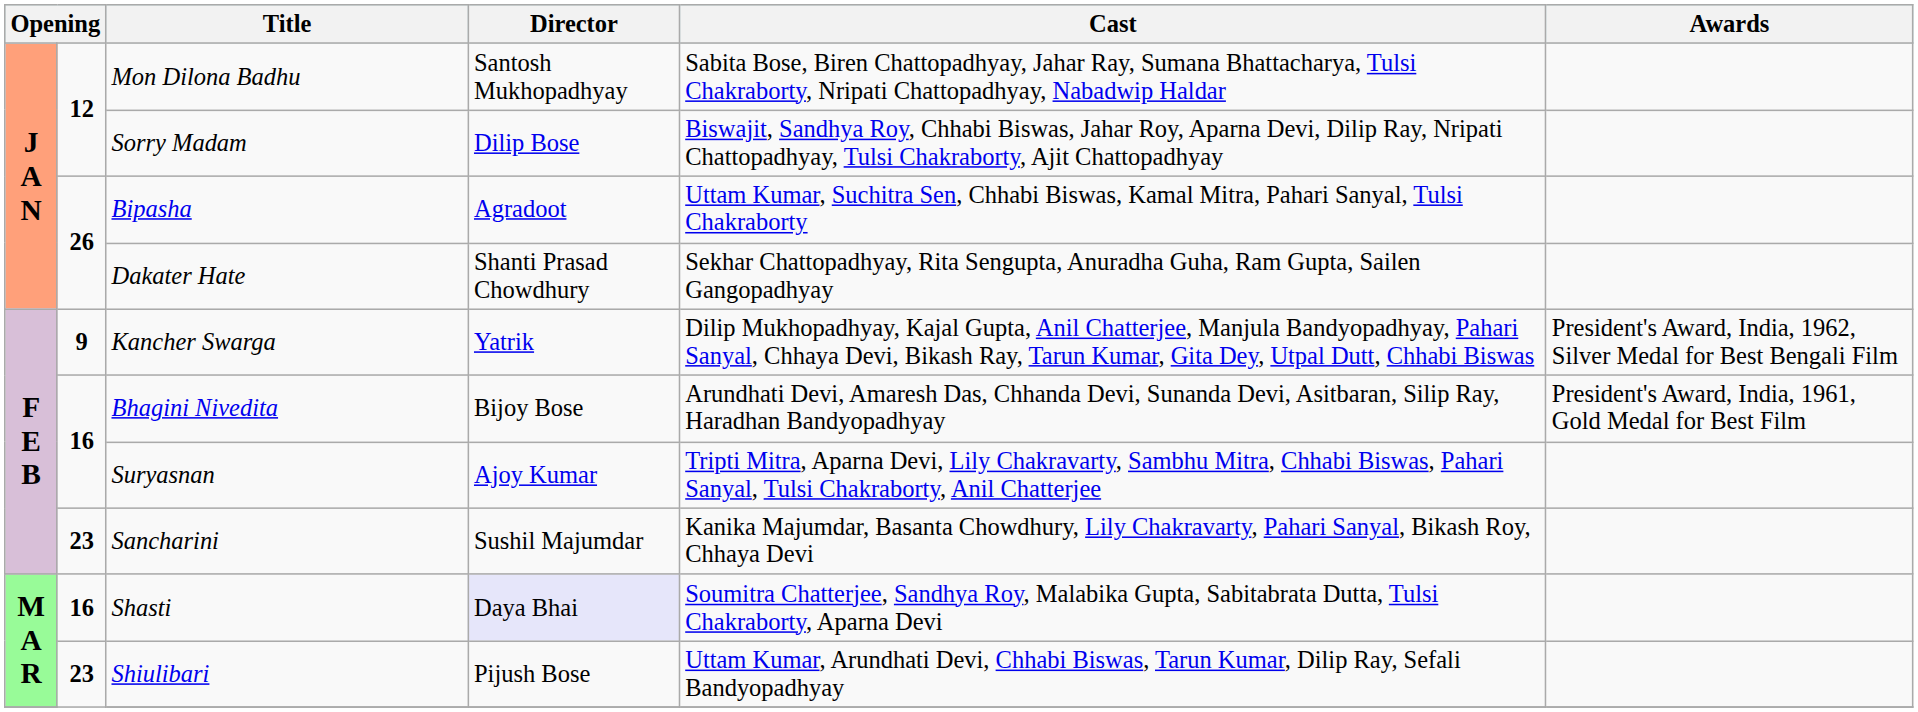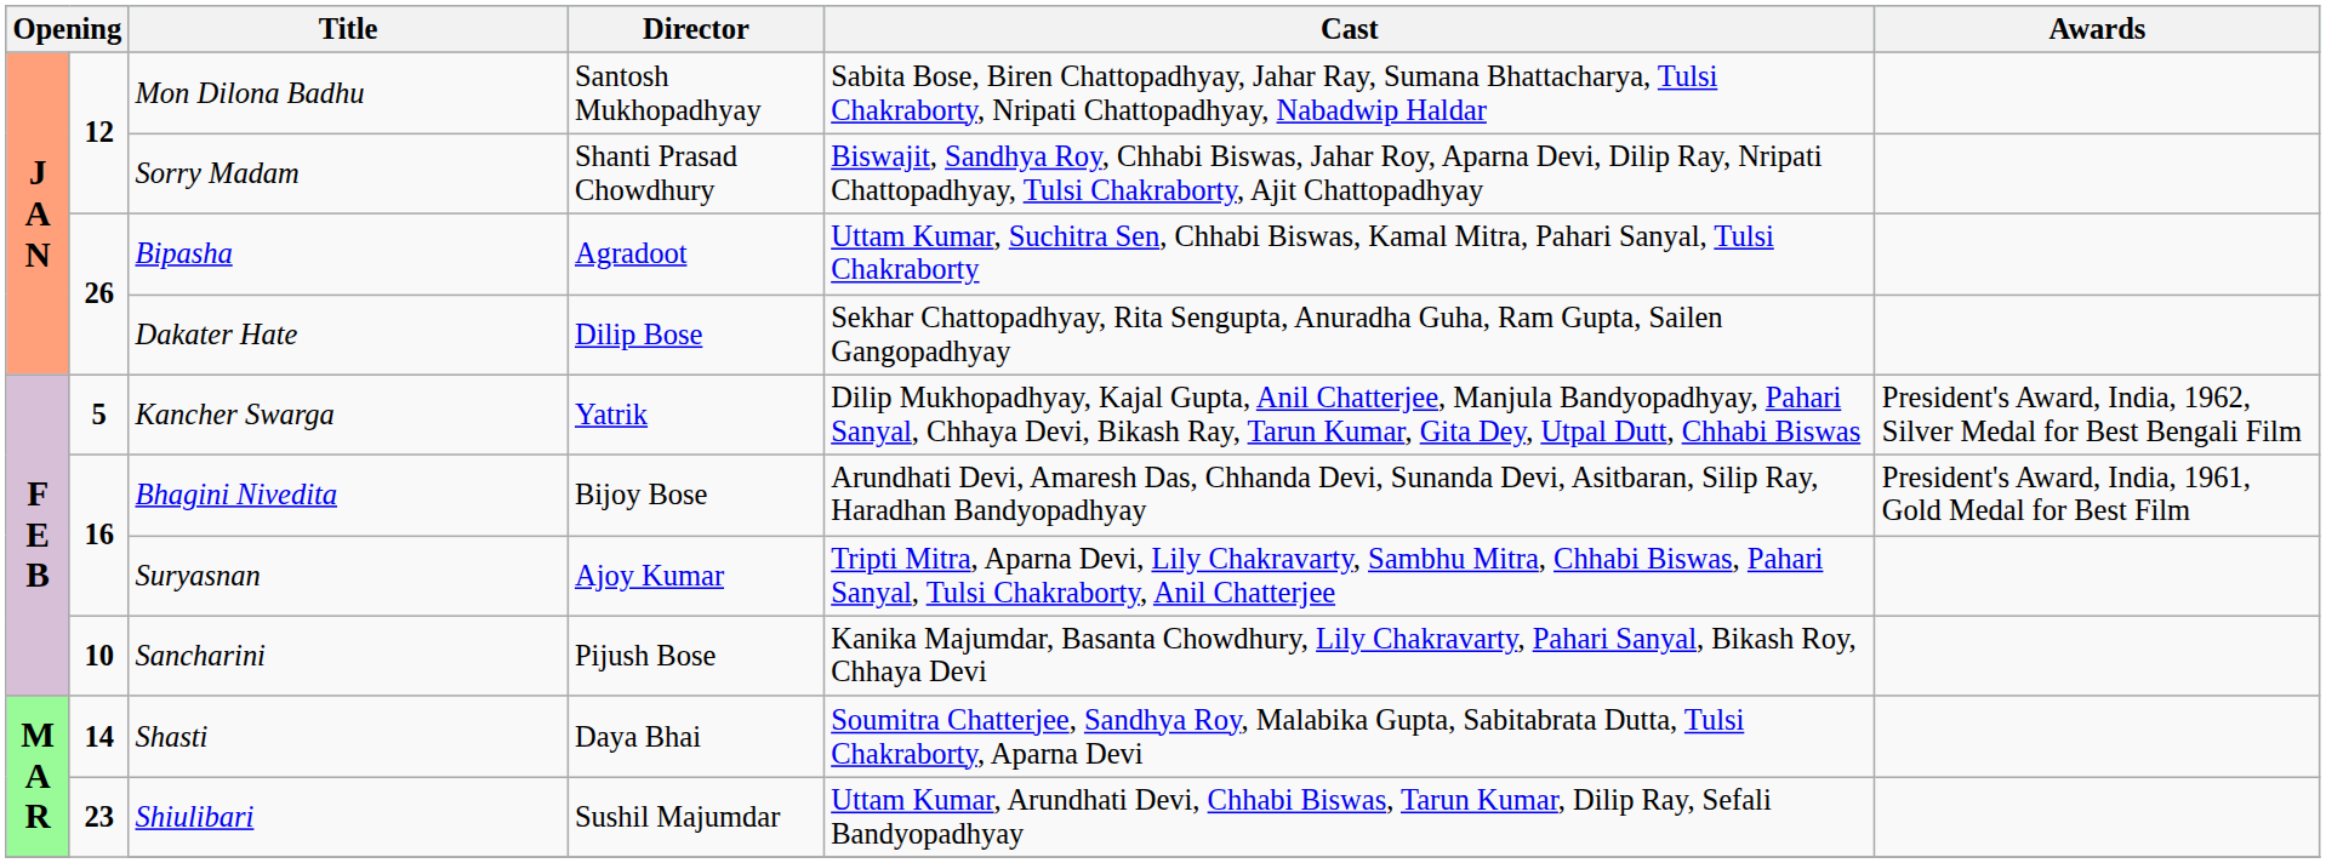Sorry Madam | Director: Dilip Bose -> Shanti Prasad Chowdhury
Dakater Hate | Director: Shanti Prasad Chowdhury -> Dilip Bose
Kancher Swarga | column 2: 9 -> 5
Sancharini | column 2: 23 -> 10
Sancharini | Director: Sushil Majumdar -> Pijush Bose
Shasti | column 2: 16 -> 14
Shasti | Director: lavender background -> no background
Shiulibari | Director: Pijush Bose -> Sushil Majumdar
